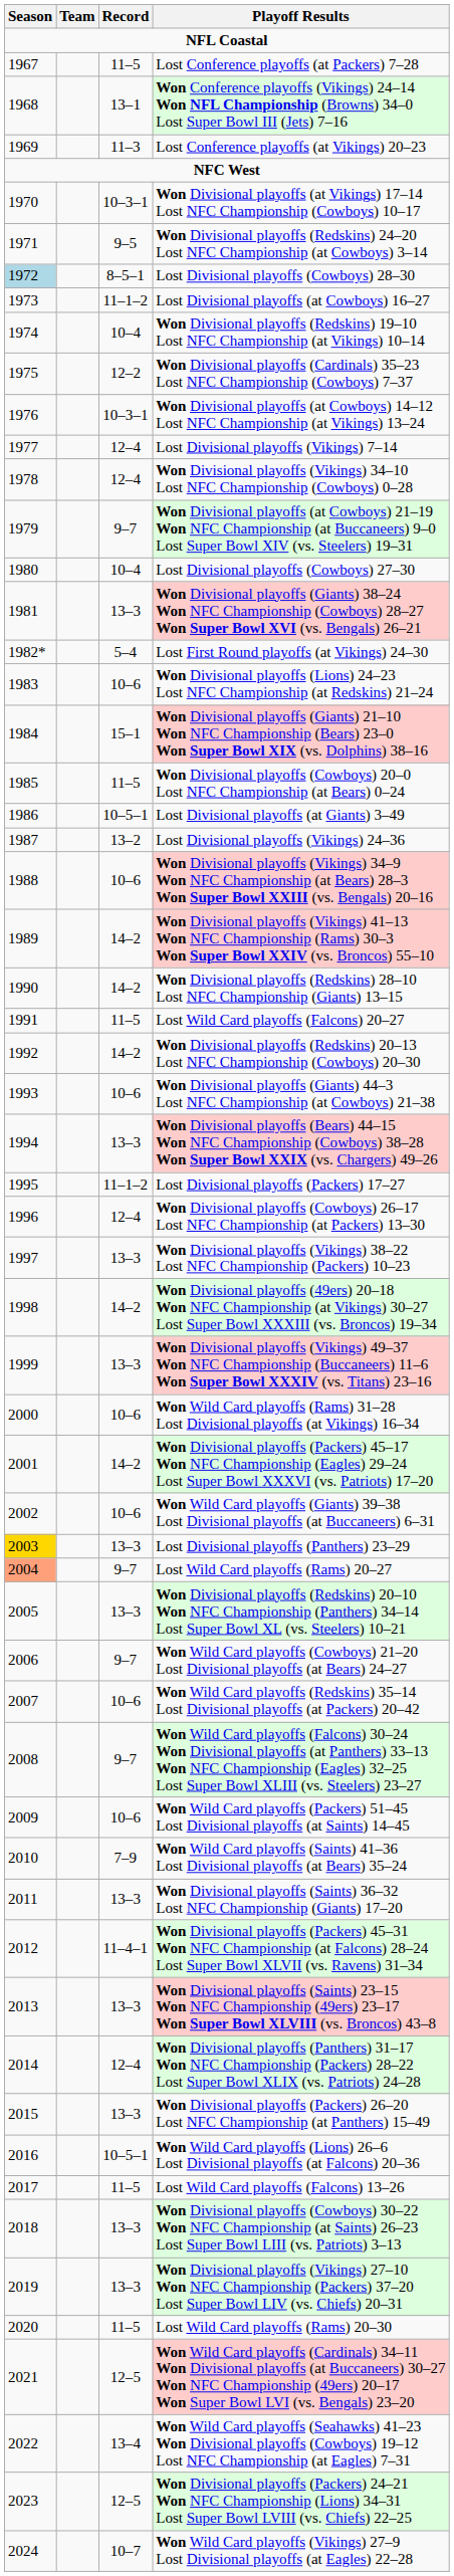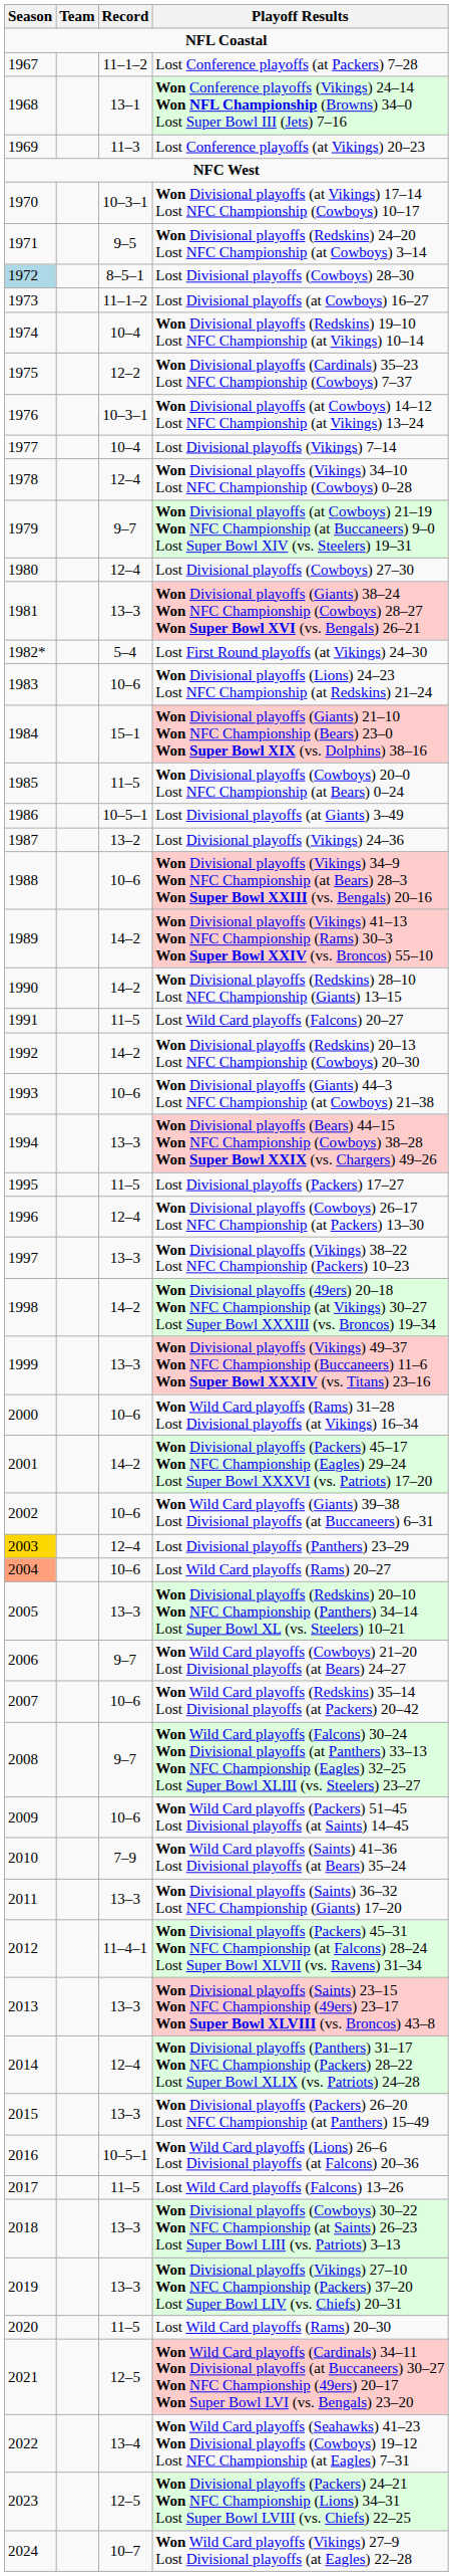Lost Conference playoffs (at Packers) 7–28 | Record: 11–5 -> 11–1–2
Lost Divisional playoffs (Vikings) 7–14 | Record: 12–4 -> 10–4
Lost Divisional playoffs (Cowboys) 27–30 | Record: 10–4 -> 12–4
Lost Divisional playoffs (Packers) 17–27 | Record: 11–1–2 -> 11–5
Lost Divisional playoffs (Panthers) 23–29 | Record: 13–3 -> 12–4
Lost Wild Card playoffs (Rams) 20–27 | Record: 9–7 -> 10–6
